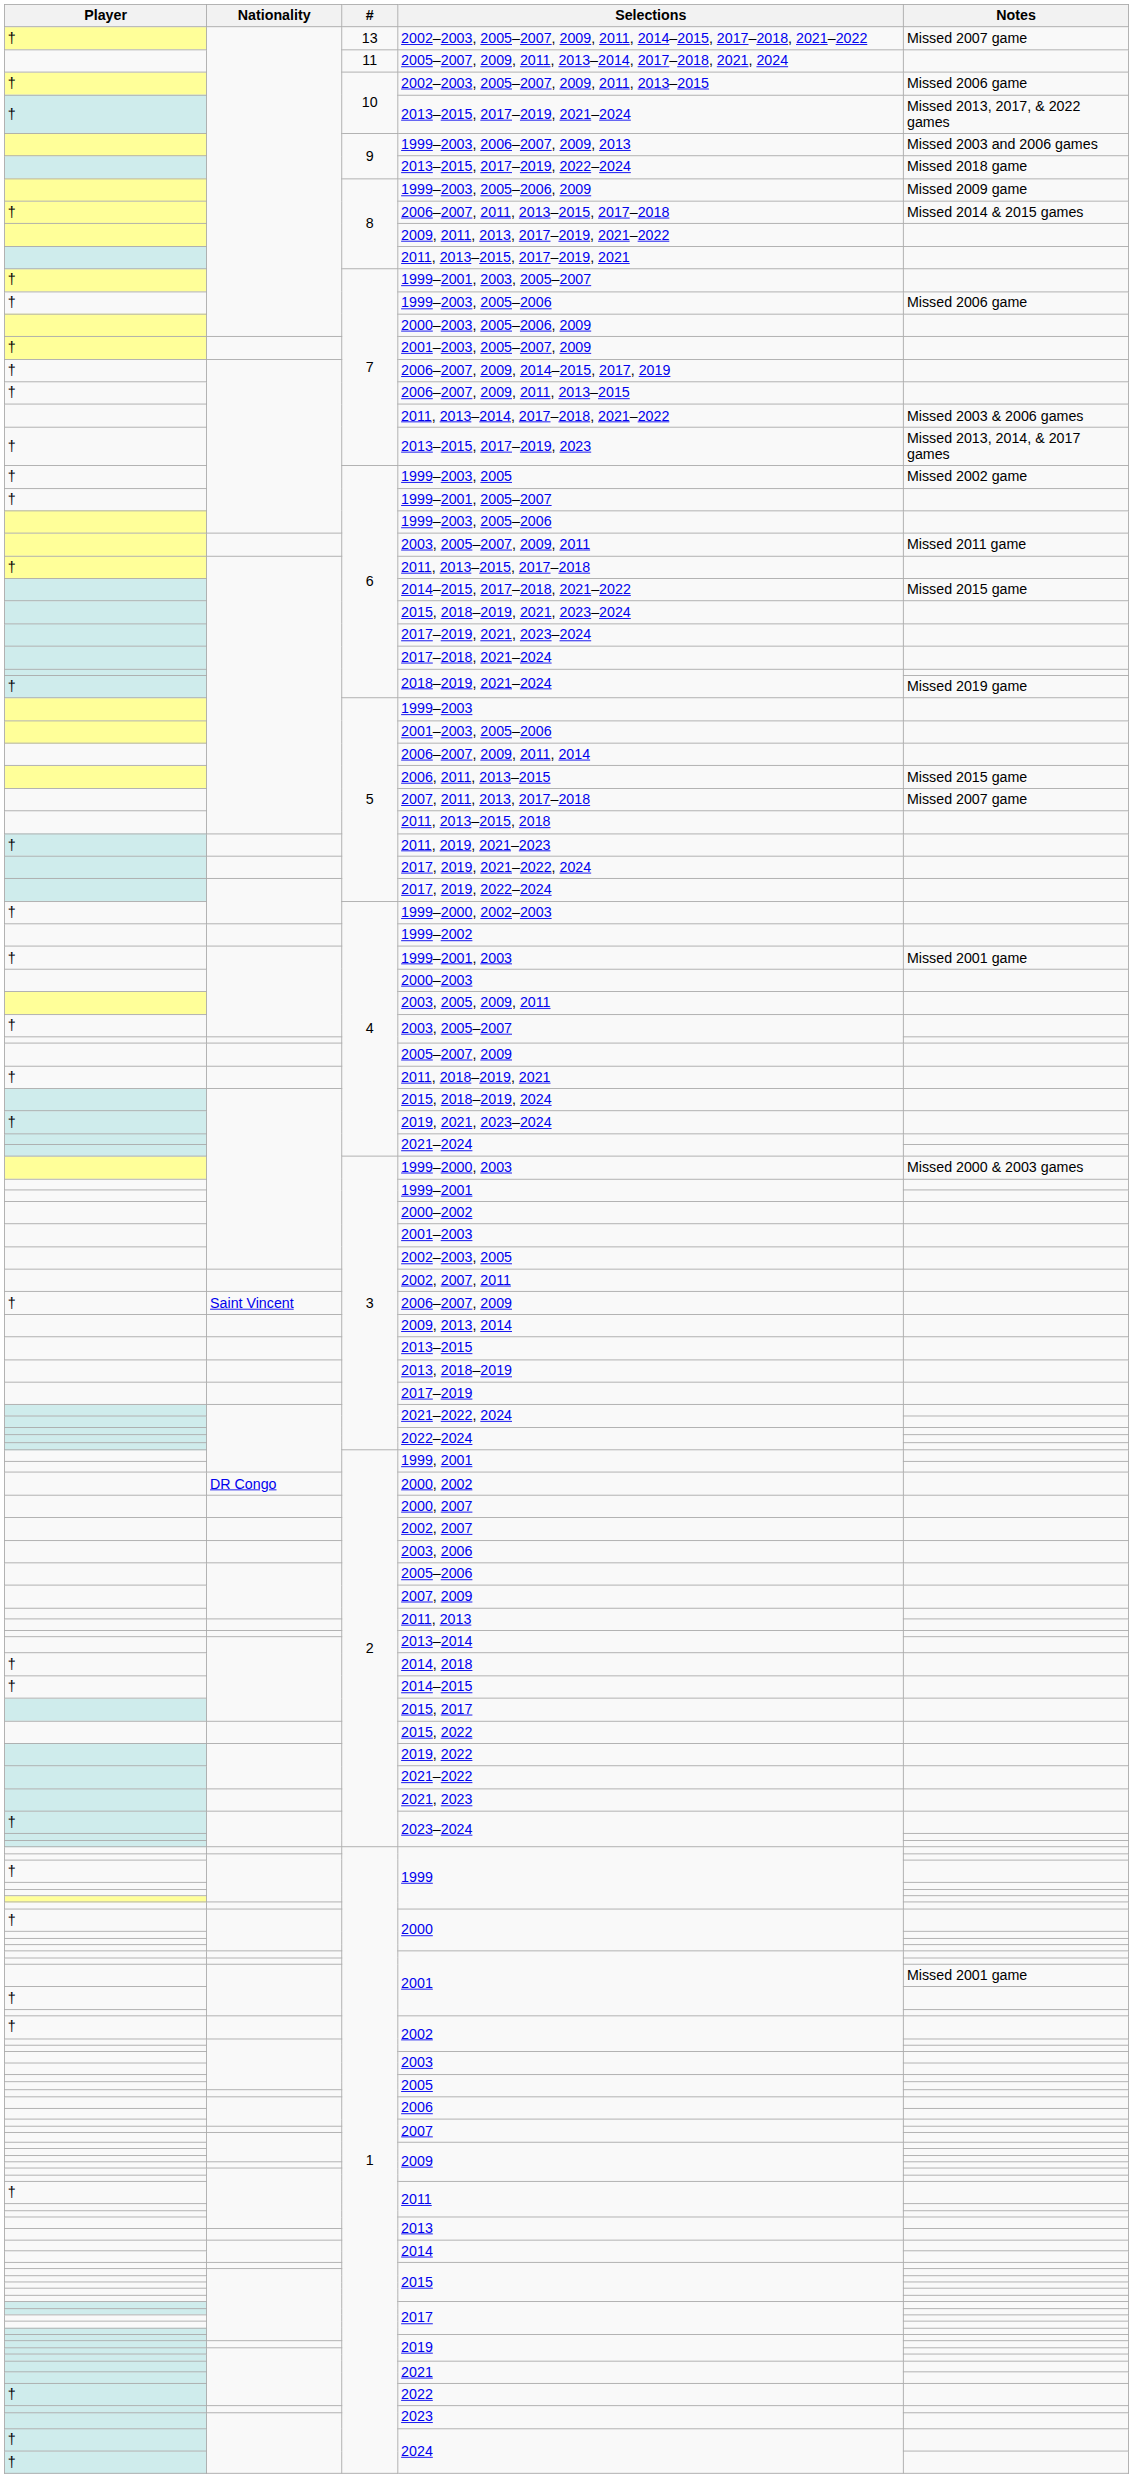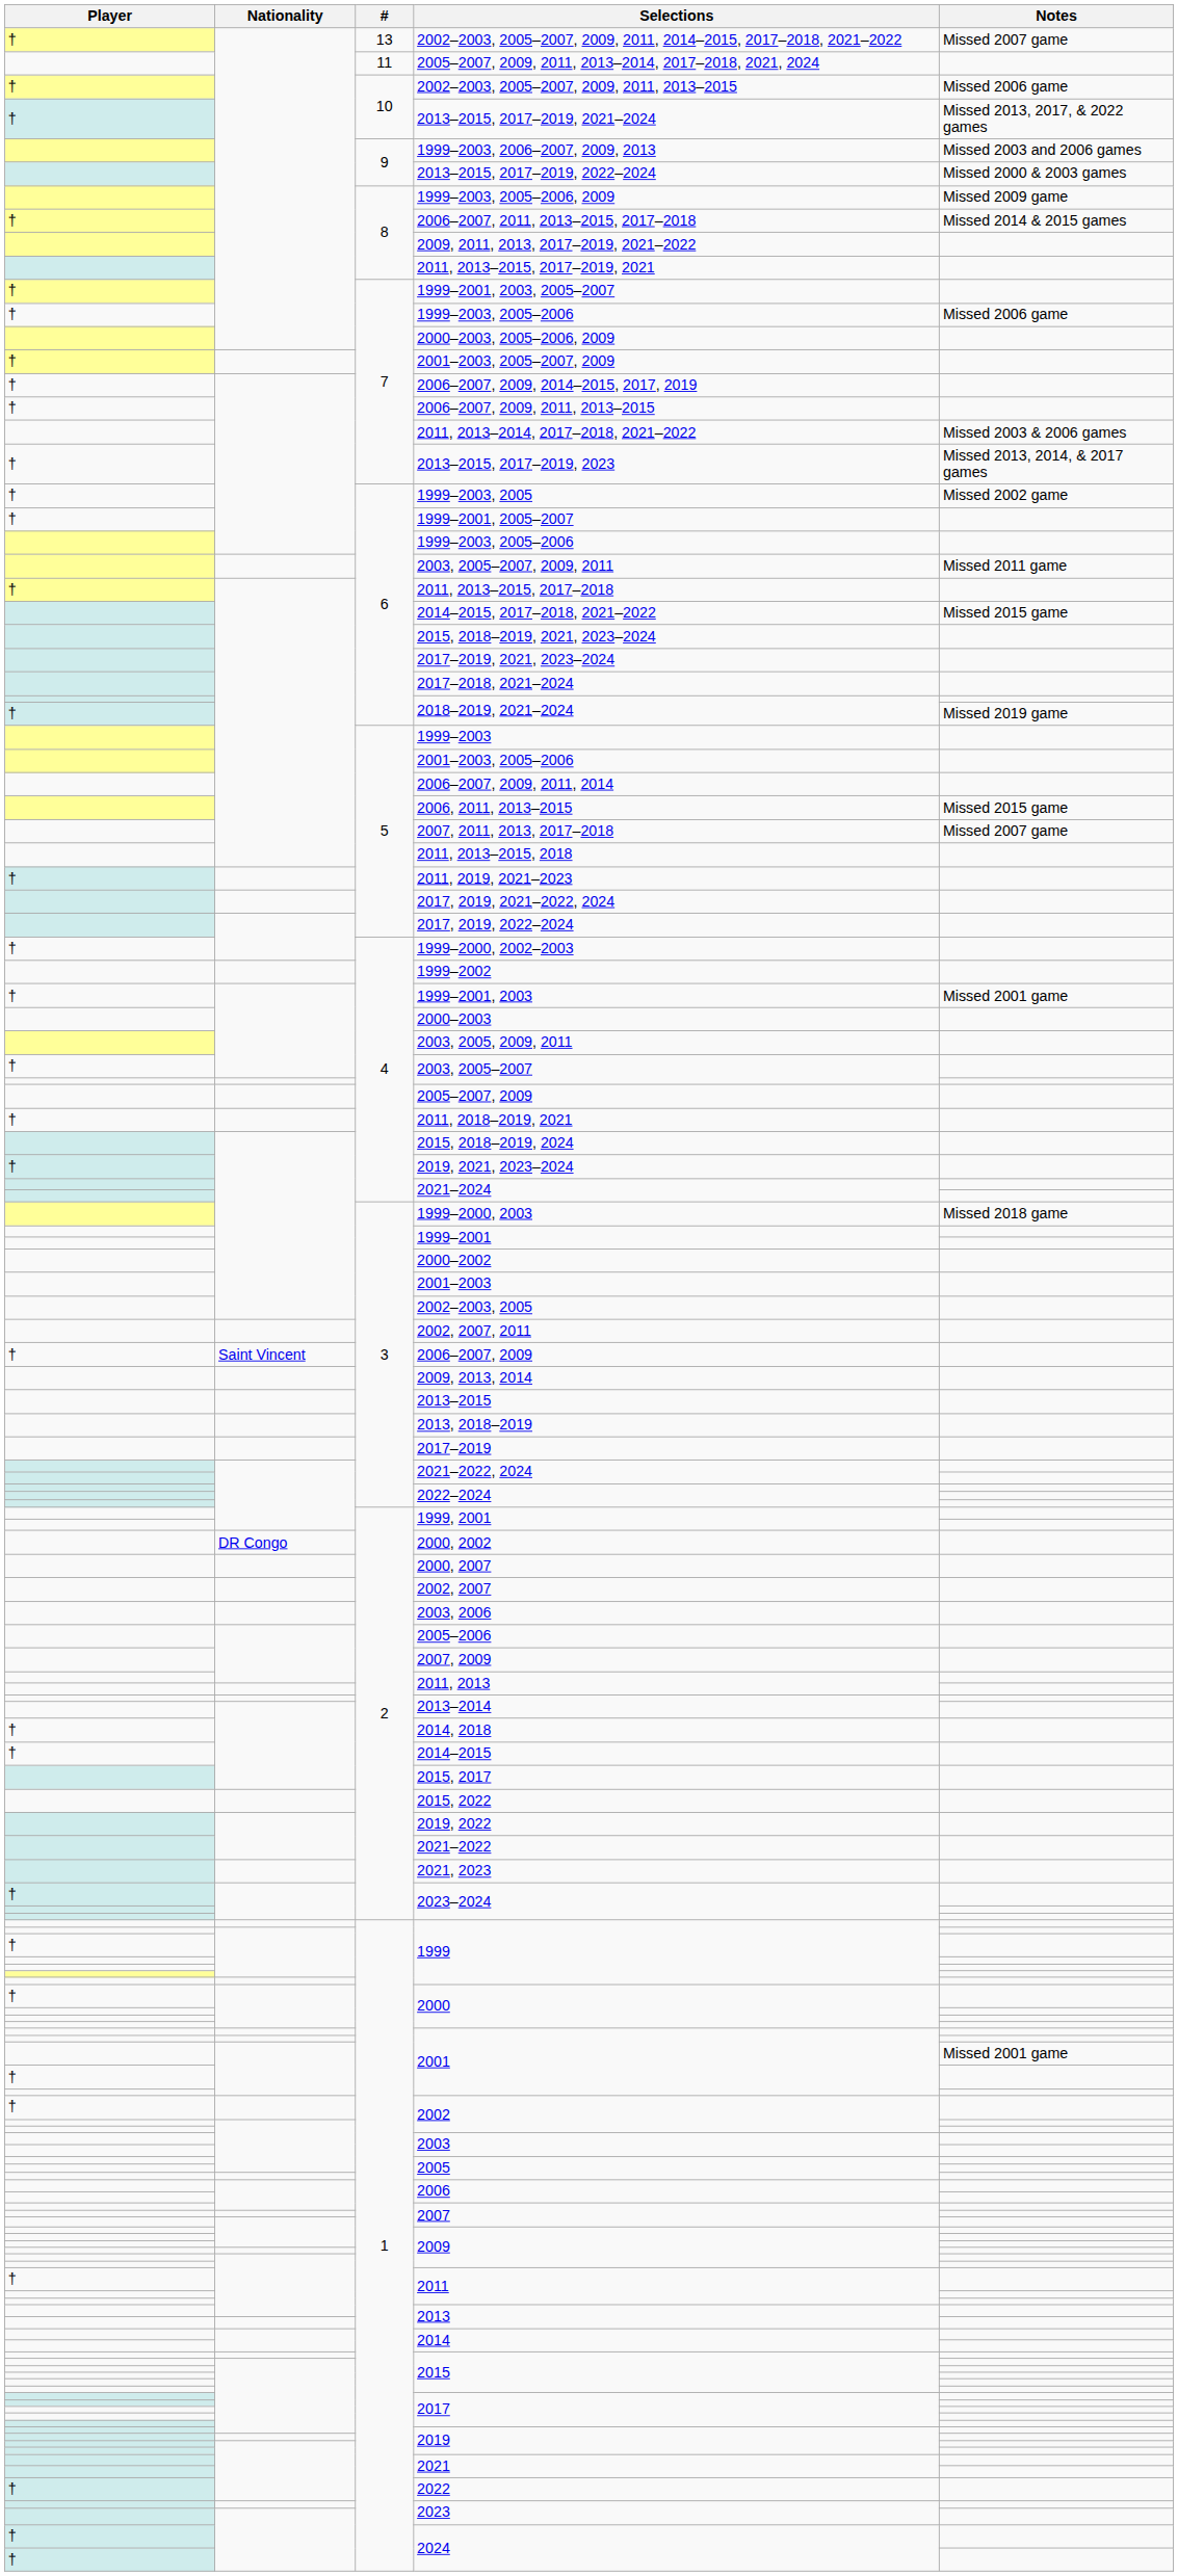2013–2015, 2017–2019, 2022–2024 | Notes: Missed 2018 game -> Missed 2000 & 2003 games
1999–2000, 2003 | Notes: Missed 2000 & 2003 games -> Missed 2018 game
